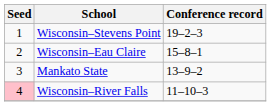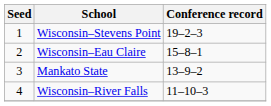Wisconsin–River Falls | Seed: pink background -> no background
